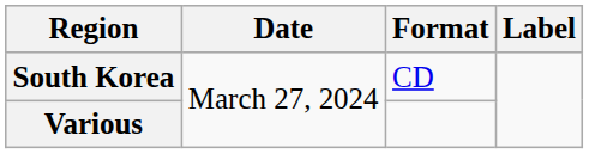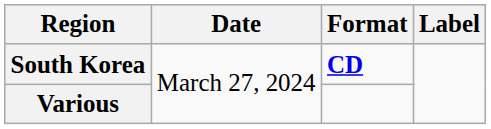South Korea | Format: normal -> bold
